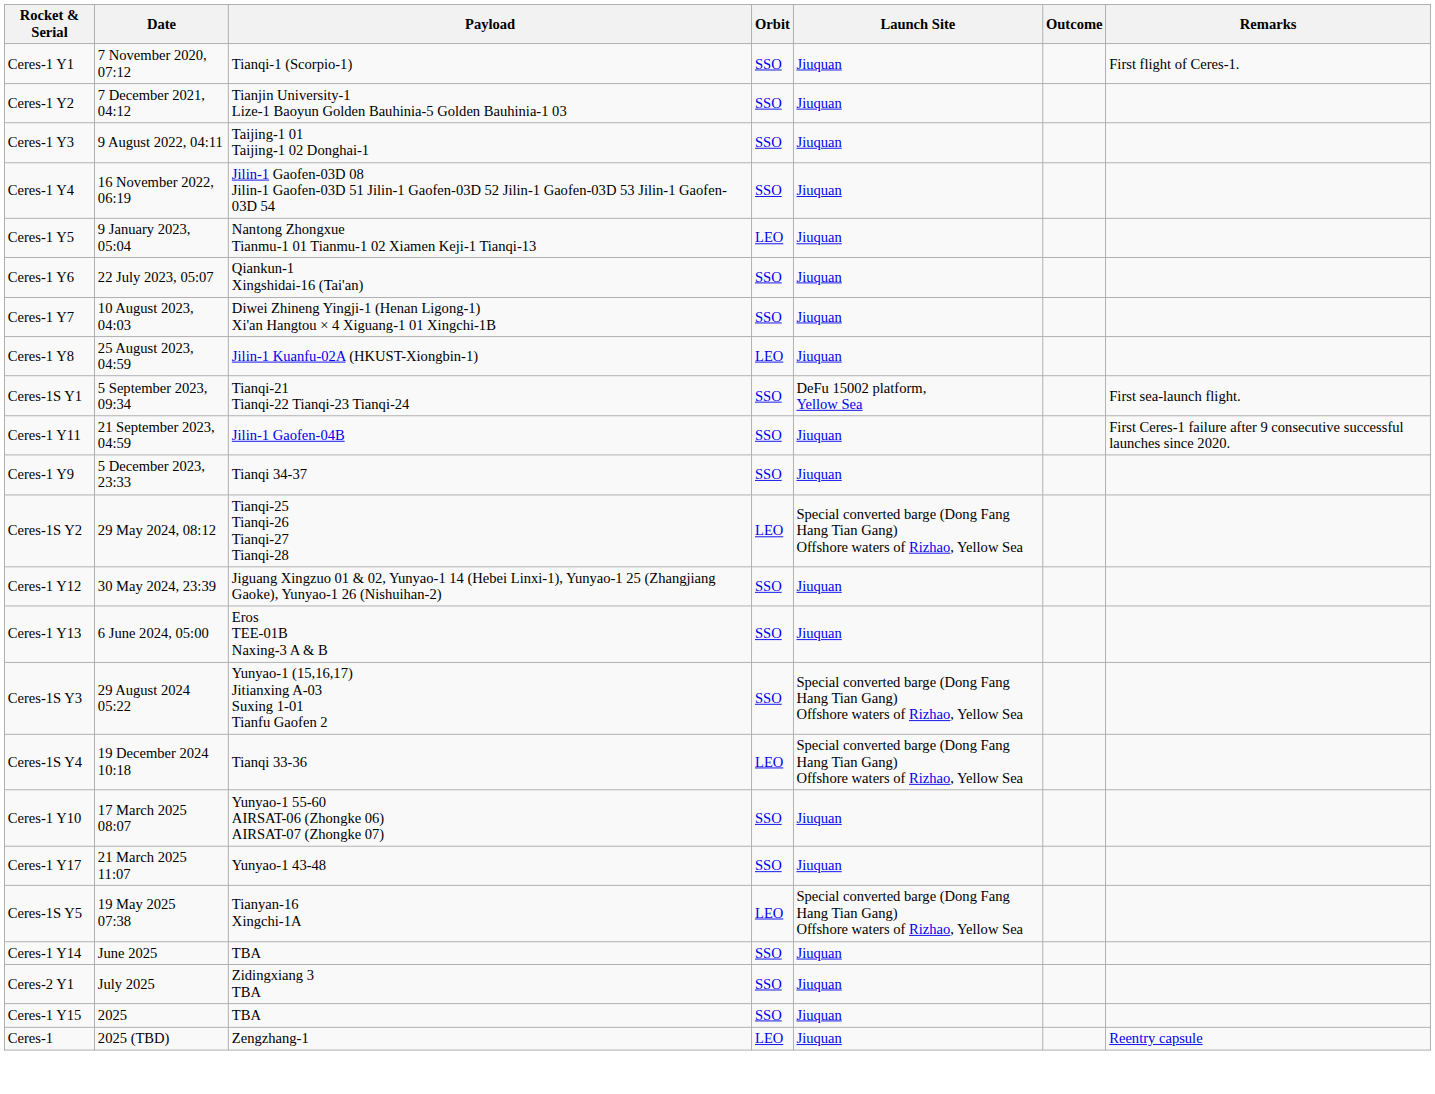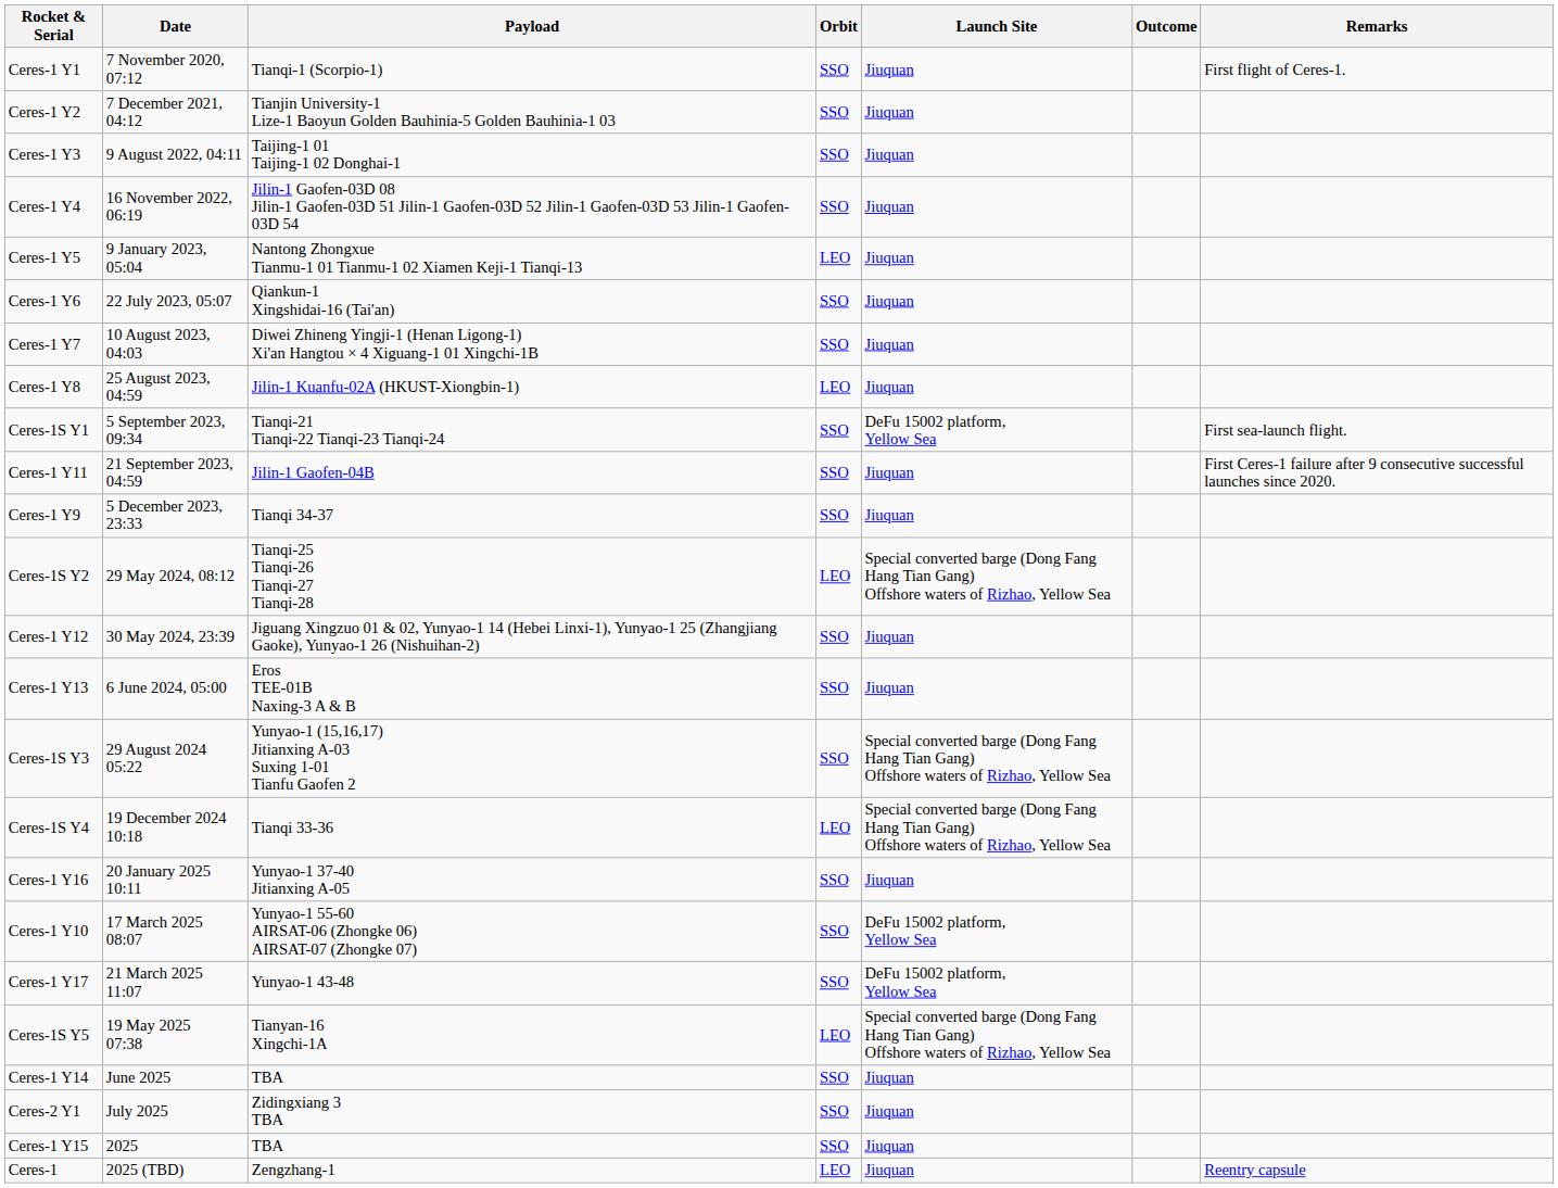+ row: Ceres-1 Y16 | 20 January 2025 10:11 | Yunyao-1 37-40 Jitianxing A-05 | SSO | Jiuquan
Ceres-1 Y10 | Launch Site: Jiuquan -> DeFu 15002 platform, Yellow Sea
Ceres-1 Y17 | Launch Site: Jiuquan -> DeFu 15002 platform, Yellow Sea
